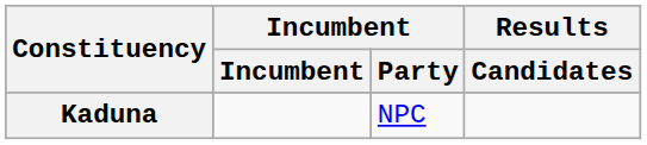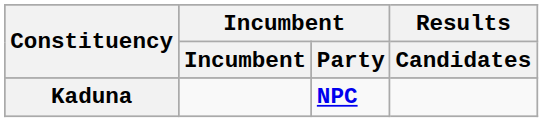Kaduna | Incumbent / Party: normal -> bold
